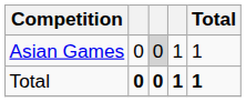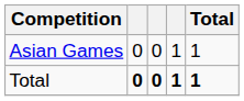Asian Games | column 3: lightgrey background -> no background
